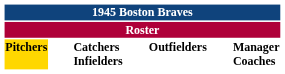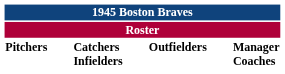Pitchers | column 1: gold background -> no background
